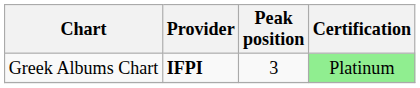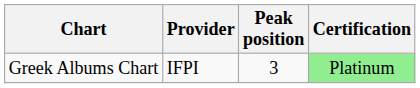Greek Albums Chart | Provider: bold -> normal
